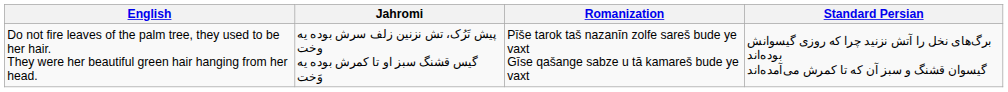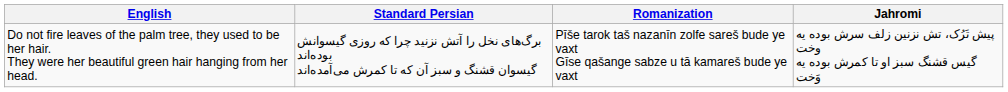columns swapped: Jahromi <-> Standard Persian
